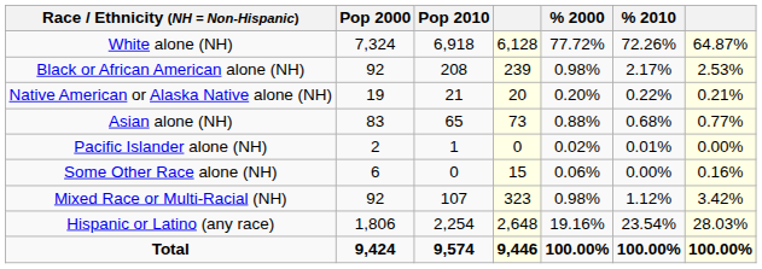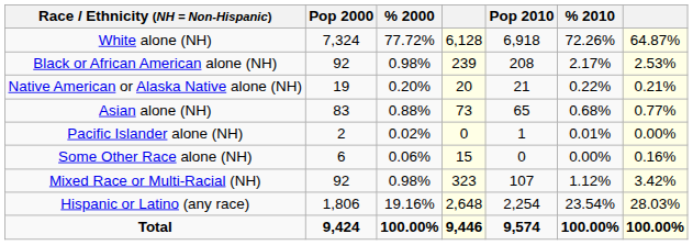columns swapped: Pop 2010 <-> % 2000
